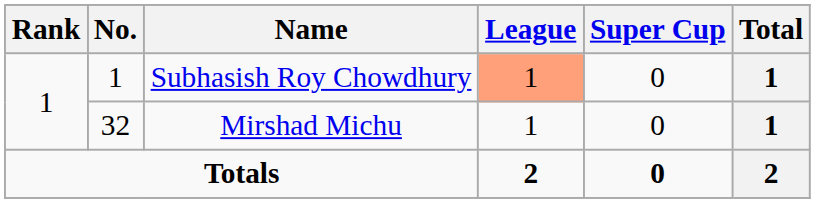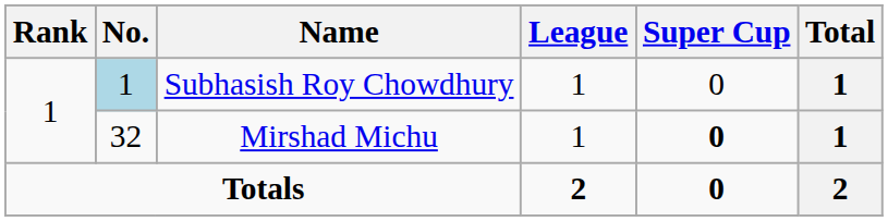Subhasish Roy Chowdhury | No.: no background -> lightblue background
Subhasish Roy Chowdhury | League: lightsalmon background -> no background
Mirshad Michu | Super Cup: normal -> bold
